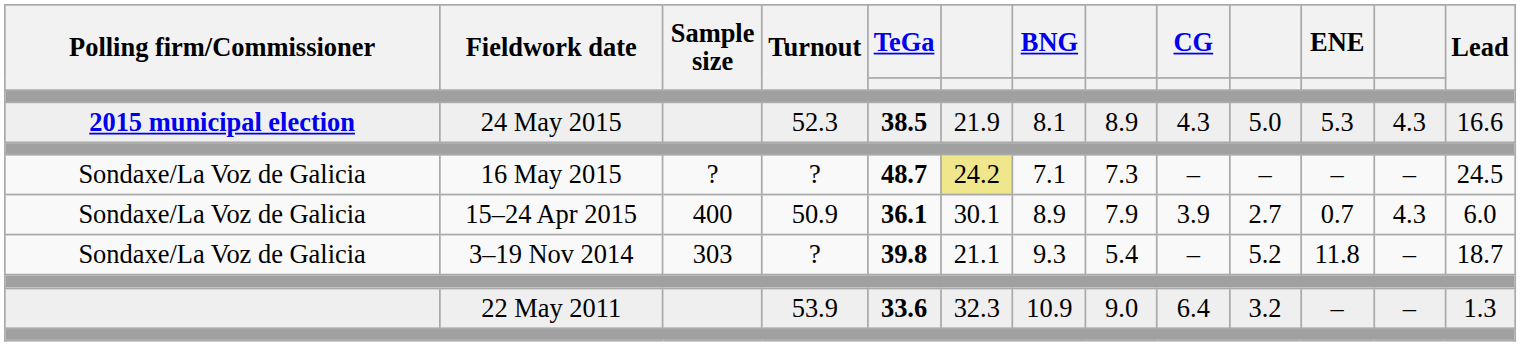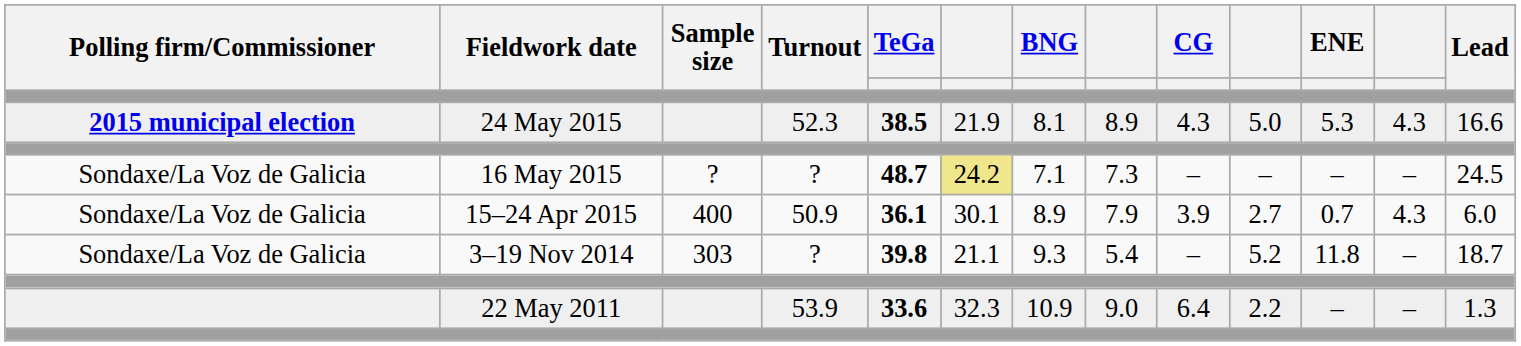22 May 2011 | column 10: 3.2 -> 2.2
